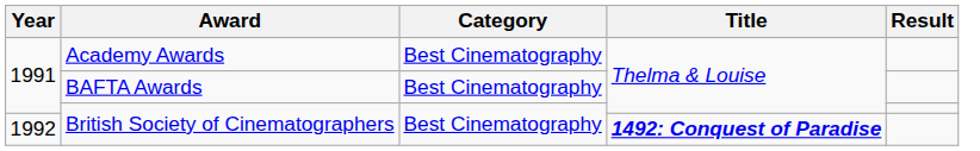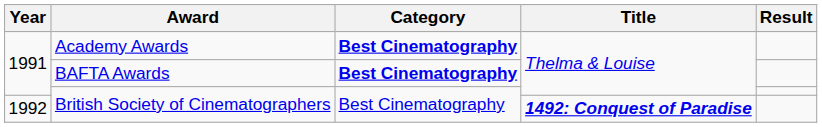Academy Awards | Category: normal -> bold
BAFTA Awards | Category: normal -> bold
